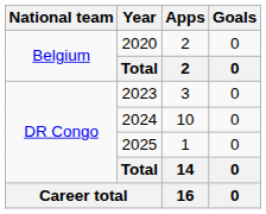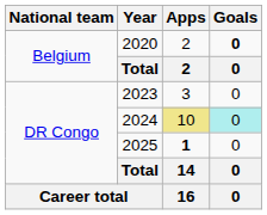2020 | Goals: normal -> bold
2024 | Apps: no background -> khaki background
2024 | Goals: no background -> paleturquoise background
2025 | Apps: normal -> bold
